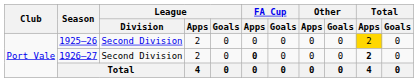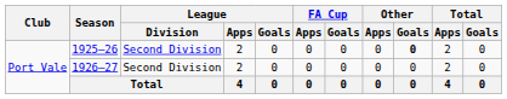1925–26 | Other / Goals: normal -> bold
1925–26 | Total / Apps: gold background -> no background
1926–27 | FA Cup / Apps: bold -> normal
1926–27 | Total / Apps: bold -> normal
